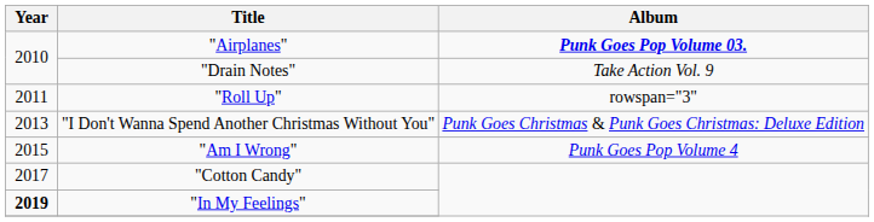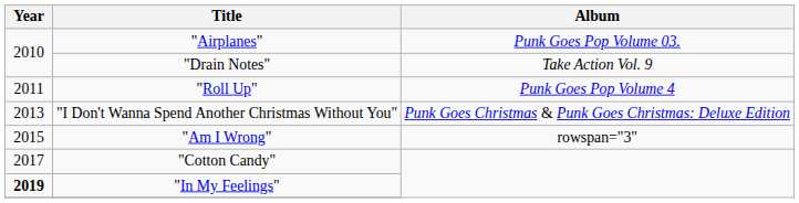"Airplanes" | Album: bold -> normal
"Roll Up" | Album: rowspan="3" -> Punk Goes Pop Volume 4
"Am I Wrong" | Album: Punk Goes Pop Volume 4 -> rowspan="3"
